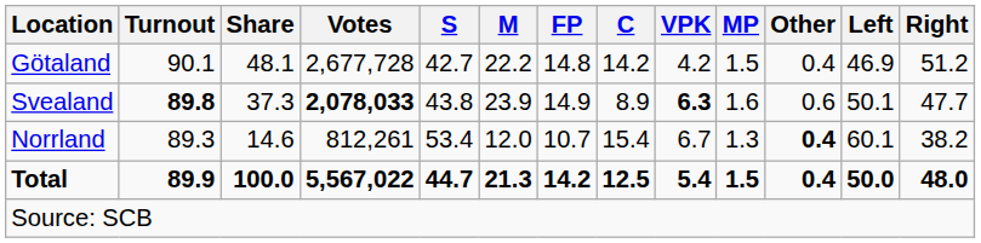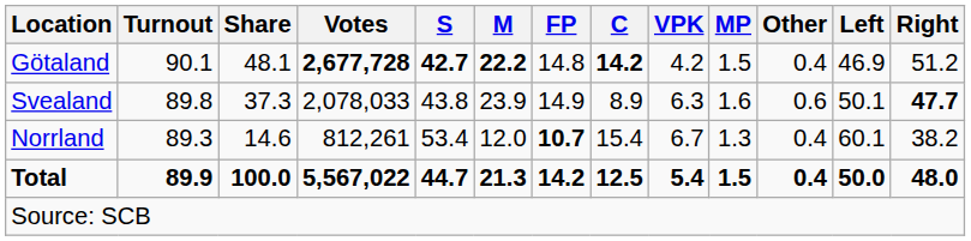Götaland | Votes: normal -> bold
Götaland | S: normal -> bold
Götaland | M: normal -> bold
Götaland | C: normal -> bold
Svealand | Turnout: bold -> normal
Svealand | Votes: bold -> normal
Svealand | VPK: bold -> normal
Svealand | Right: normal -> bold
Norrland | FP: normal -> bold
Norrland | Other: bold -> normal
